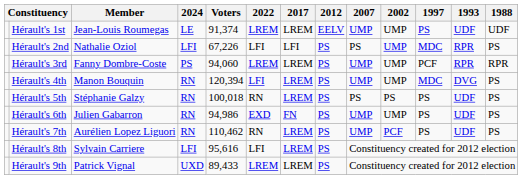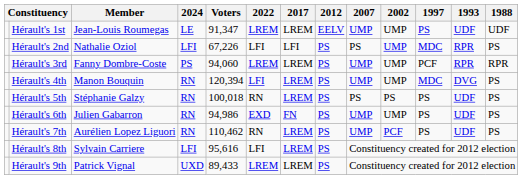Hérault's 1st | Voters: 91,374 -> 91,347
